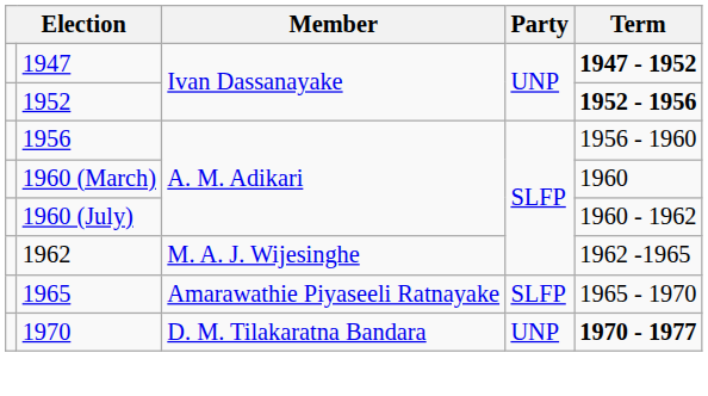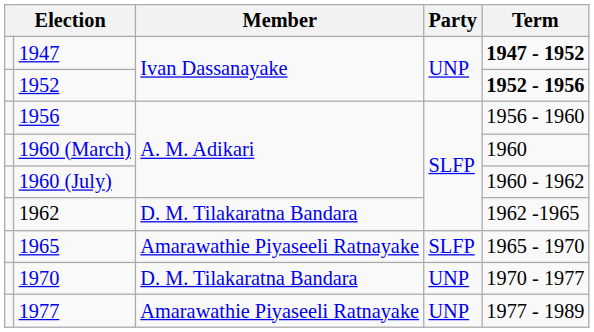1962 | Member: M. A. J. Wijesinghe -> D. M. Tilakaratna Bandara
1970 | Term: bold -> normal
+ row: 1977 | Amarawathie Piyaseeli Ratnayake | UNP | 1977 - 1989
